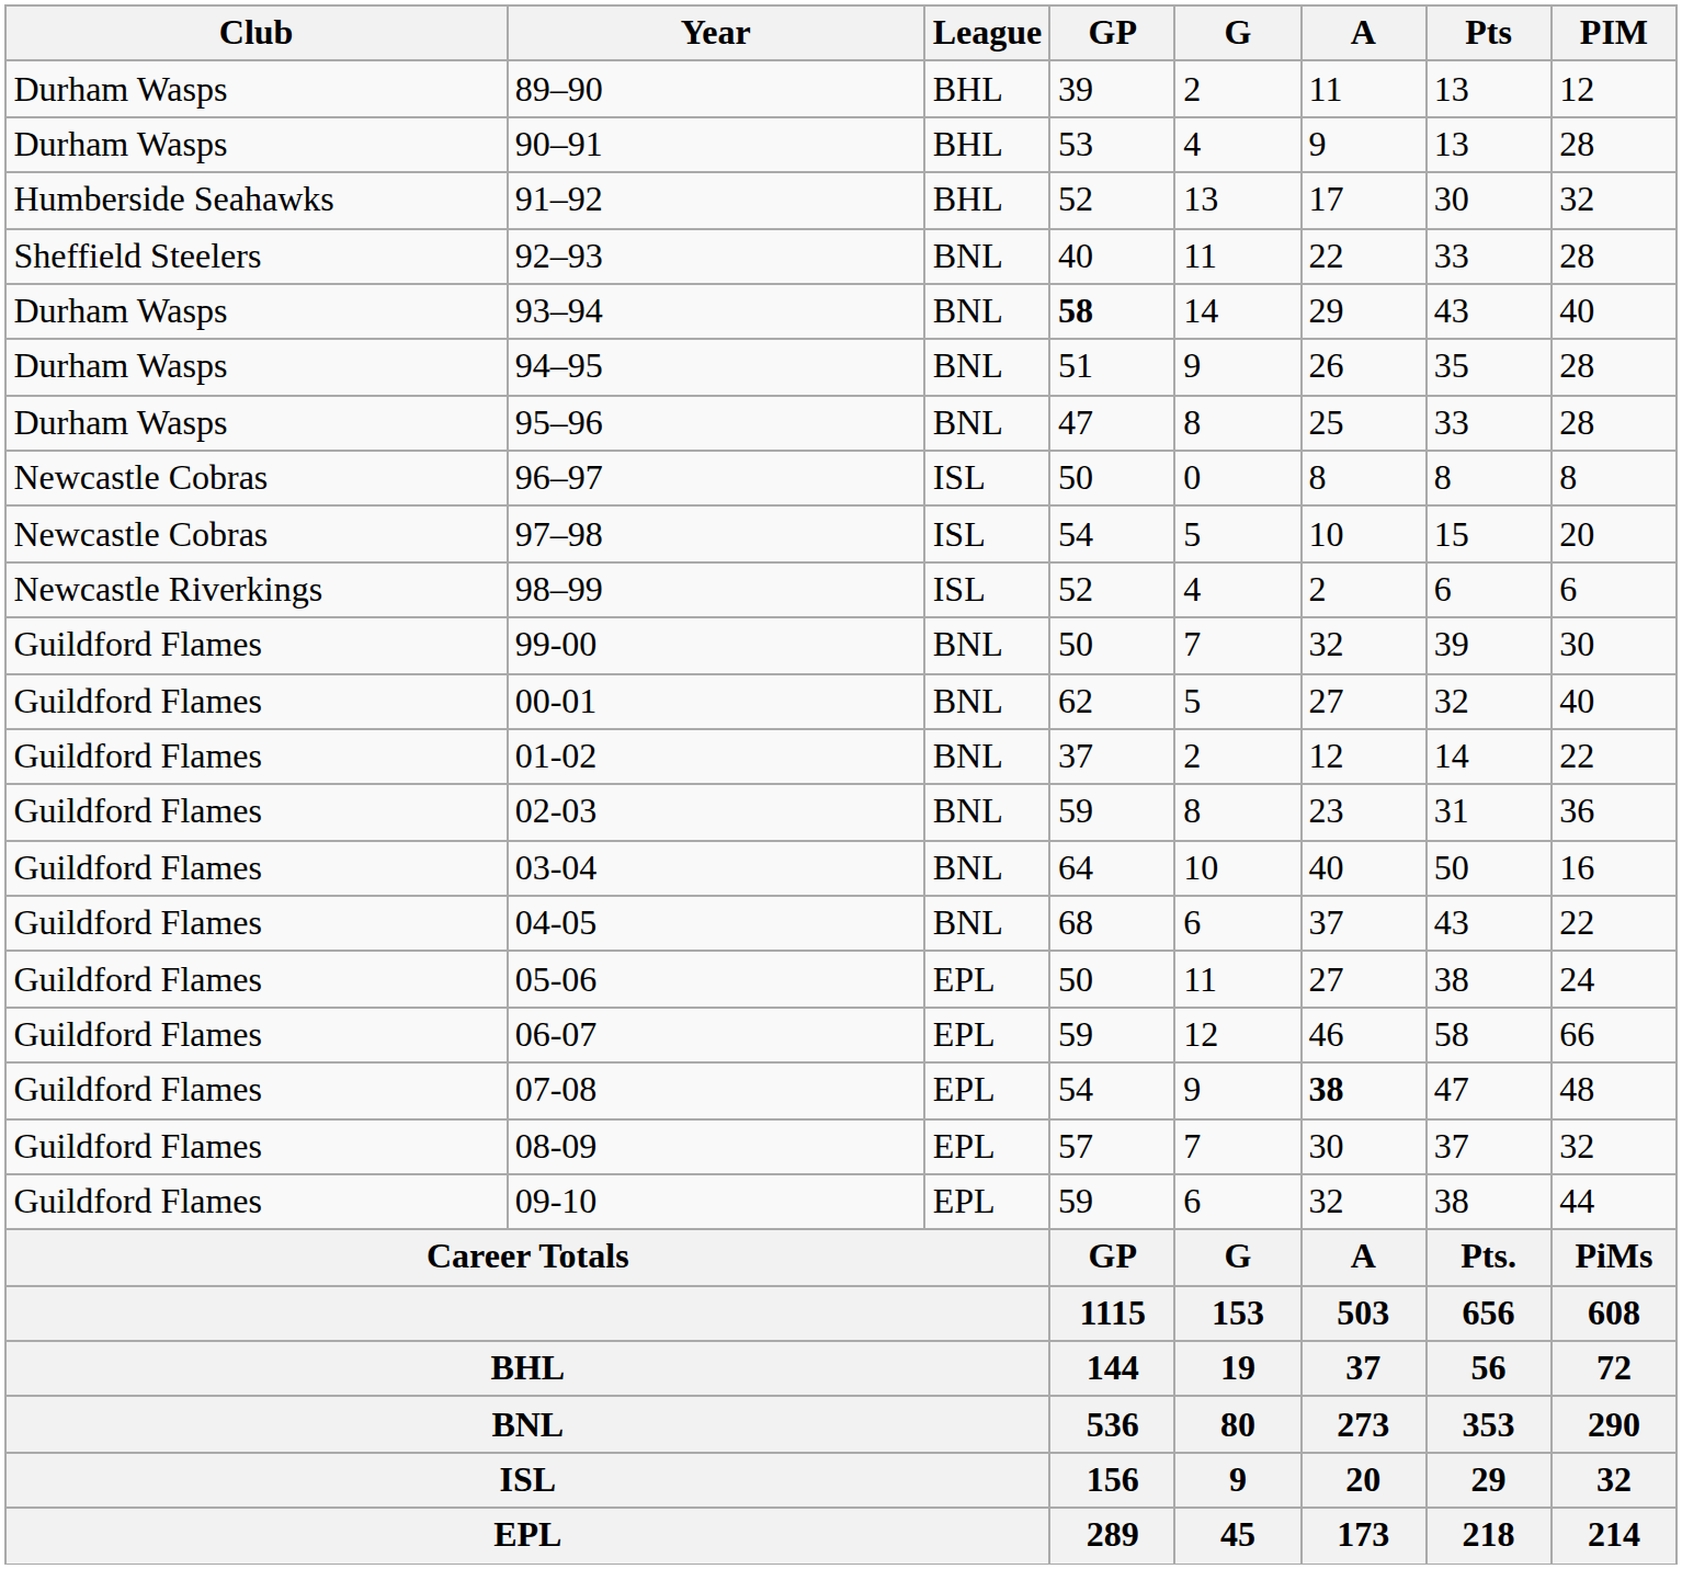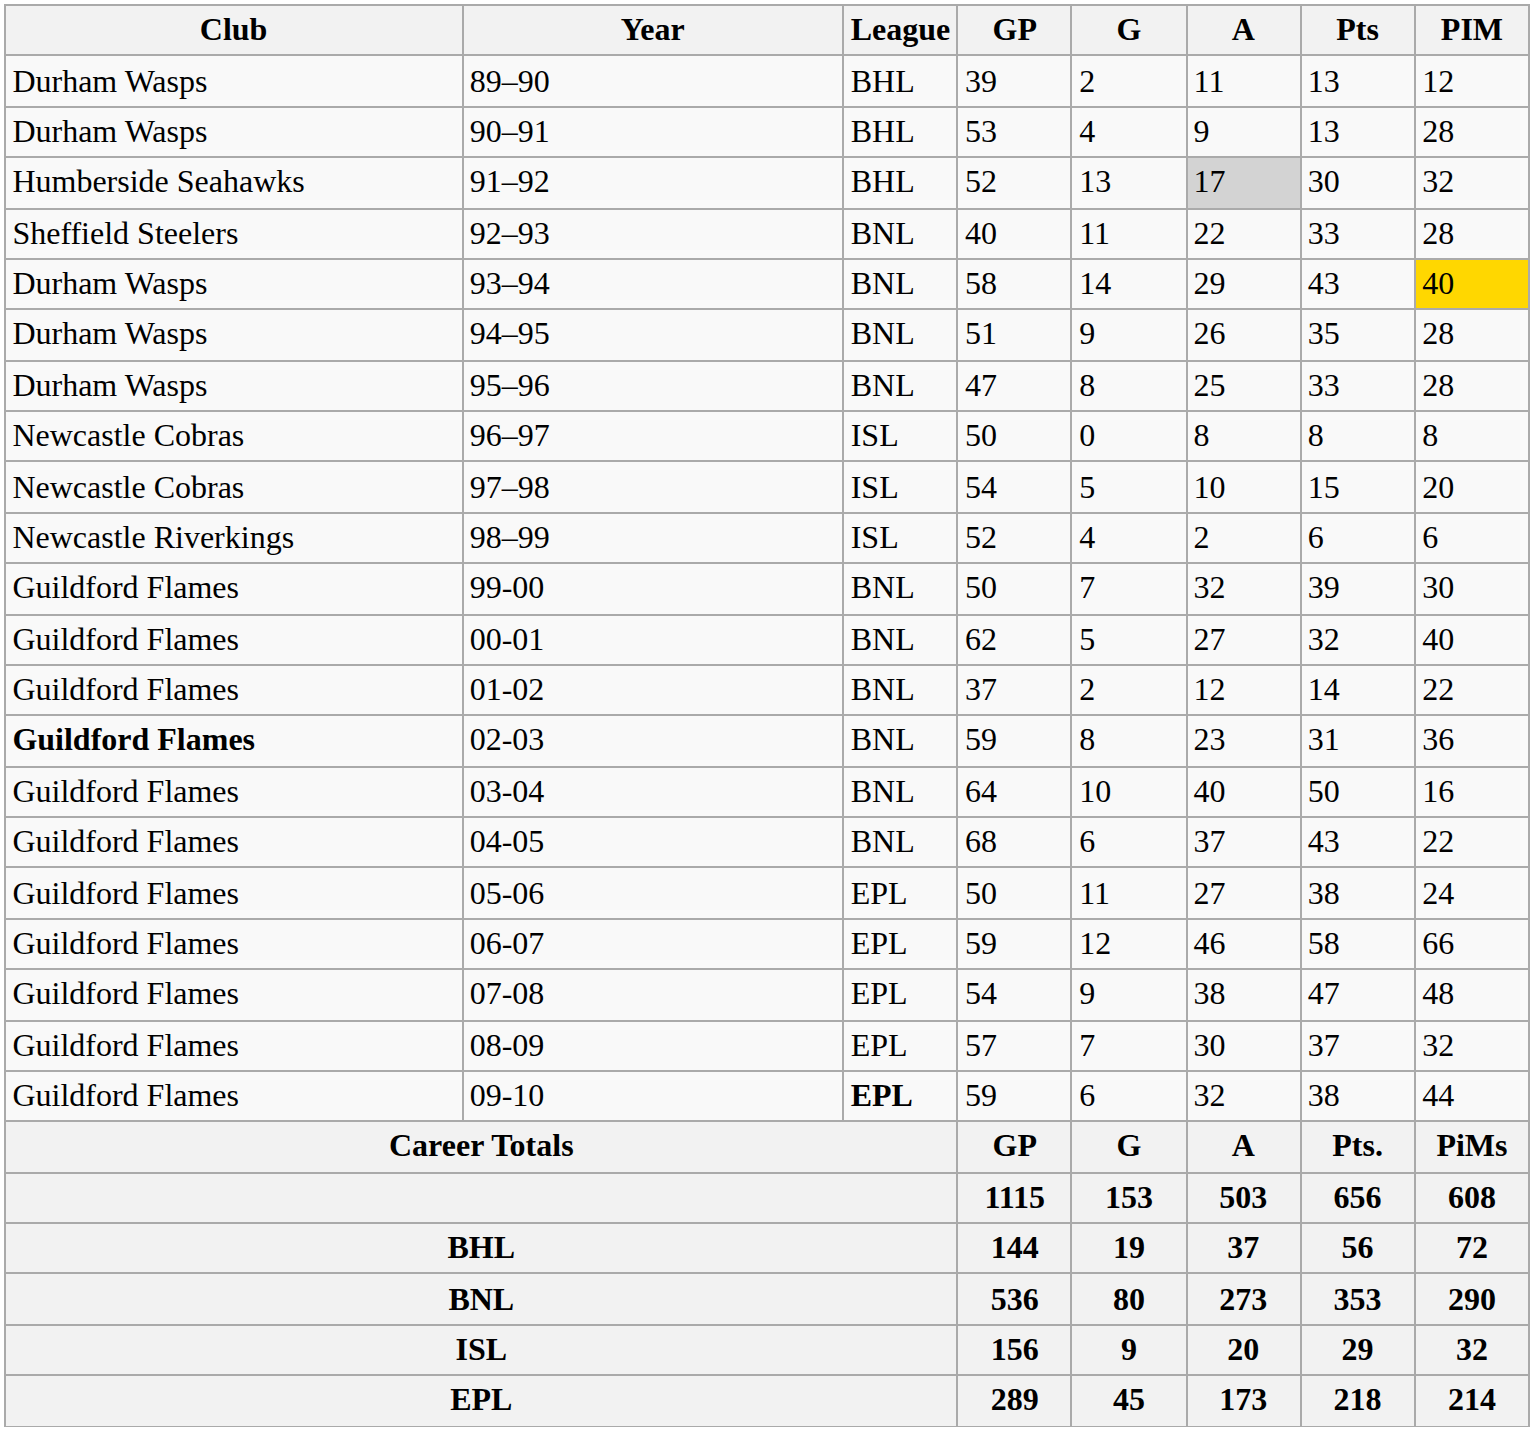91–92 | A: no background -> lightgrey background
93–94 | GP: bold -> normal
93–94 | PIM: no background -> gold background
02-03 | Club: normal -> bold
07-08 | A: bold -> normal
09-10 | League: normal -> bold
